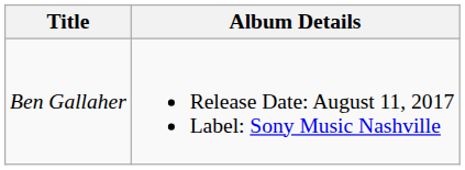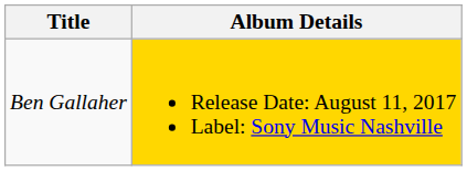Ben Gallaher | Album Details: no background -> gold background
